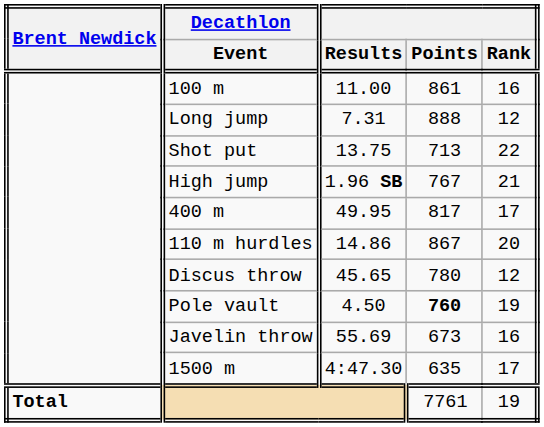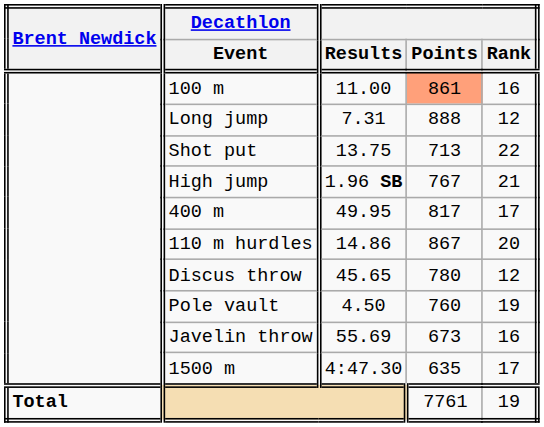100 m | Points: no background -> lightsalmon background
Pole vault | Points: bold -> normal
